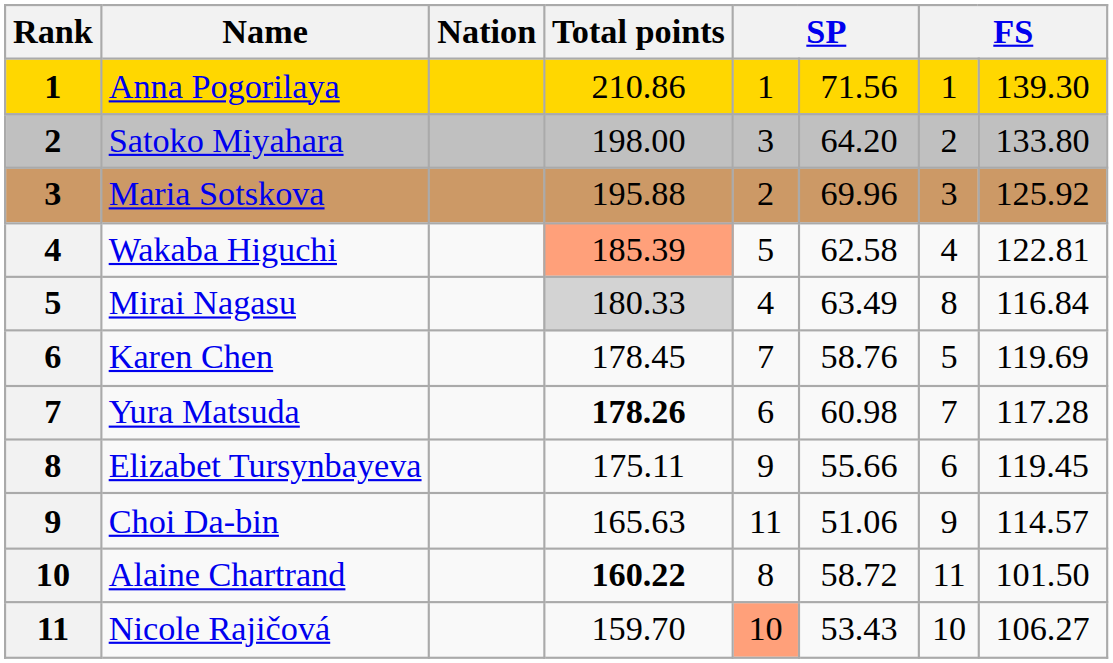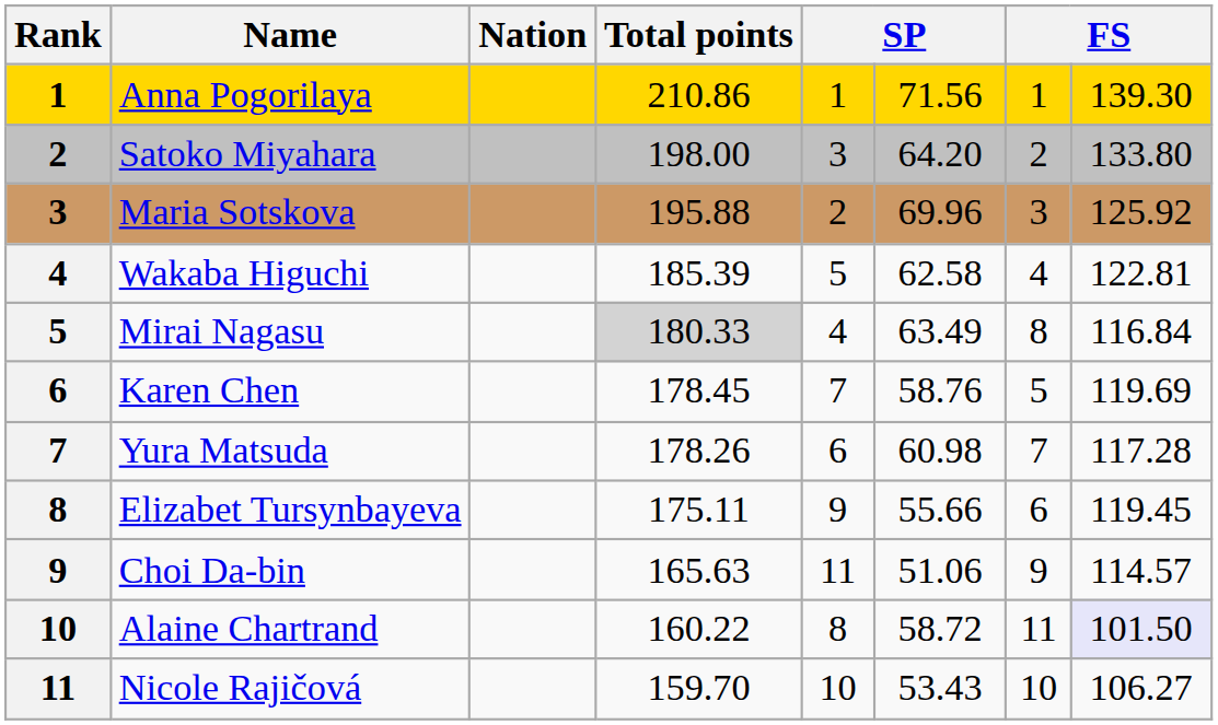Wakaba Higuchi | Total points: lightsalmon background -> no background
Yura Matsuda | Total points: bold -> normal
Alaine Chartrand | Total points: bold -> normal
Alaine Chartrand | column 8: no background -> lavender background
Nicole Rajičová | column 5: lightsalmon background -> no background
